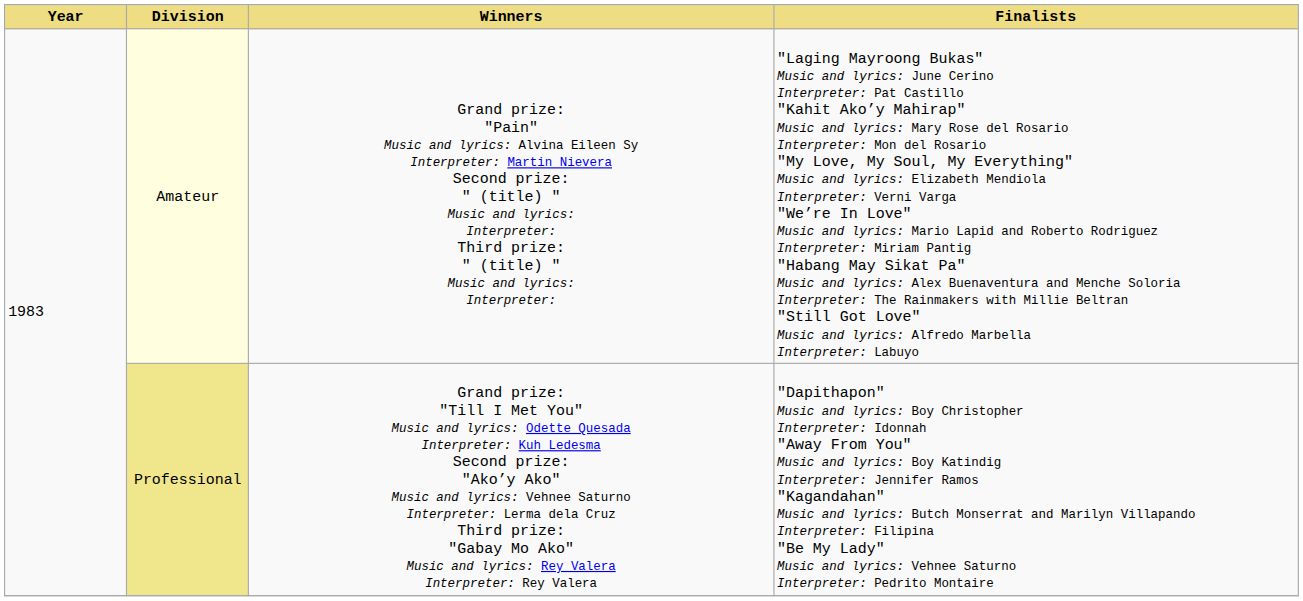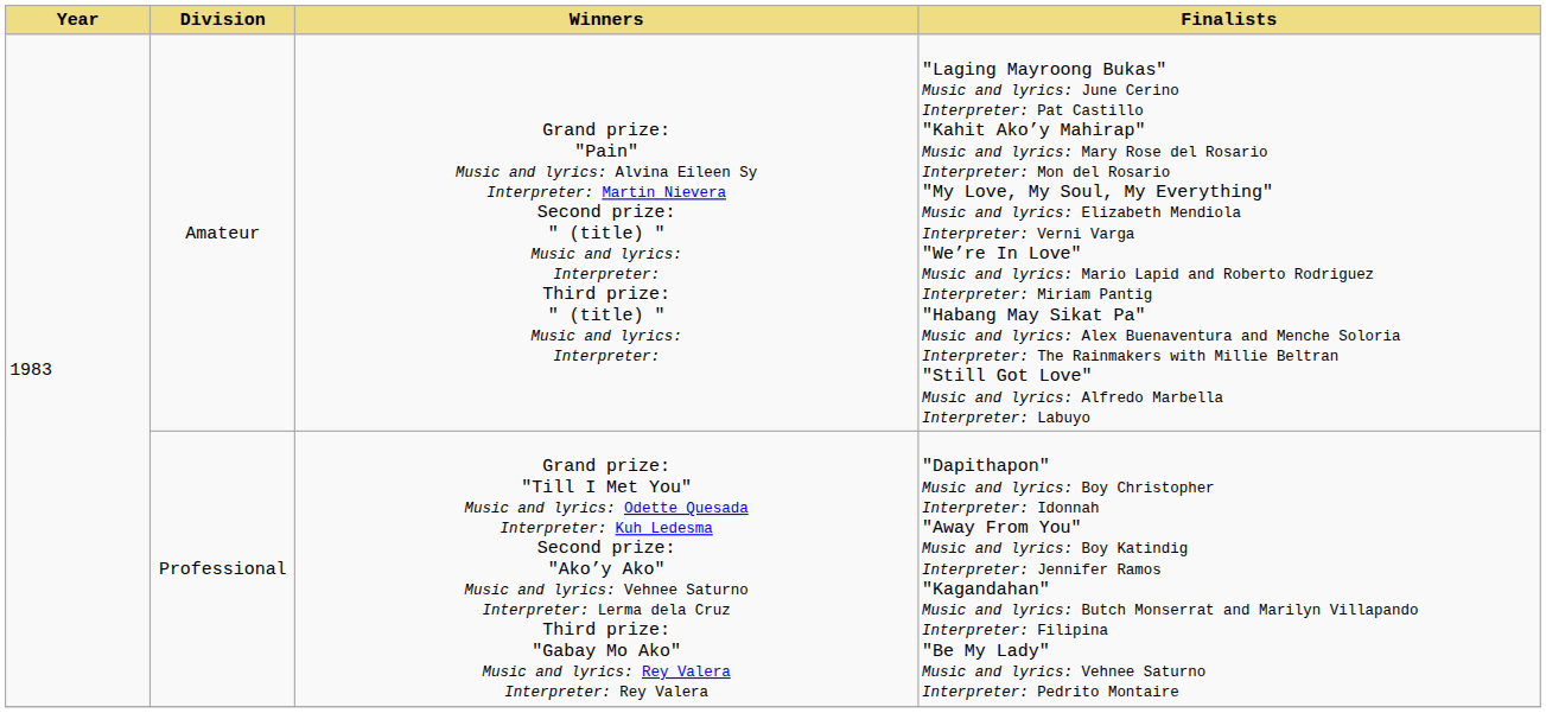Amateur | Division: lightyellow background -> no background
Professional | Division: khaki background -> no background
